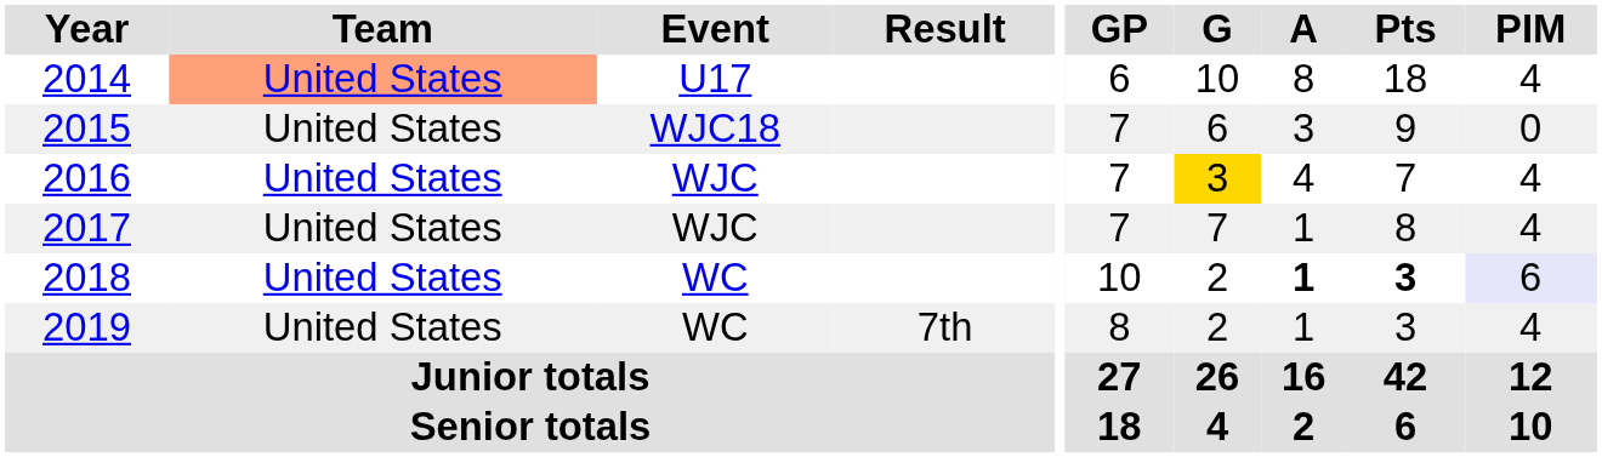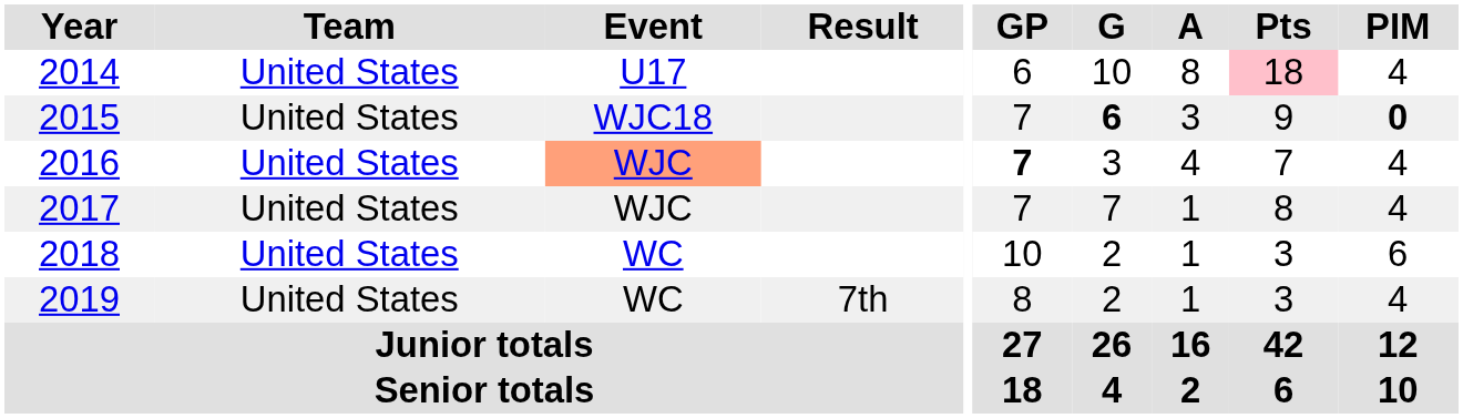2014 | Team: lightsalmon background -> no background
2014 | Pts: no background -> pink background
2015 | G: normal -> bold
2015 | PIM: normal -> bold
2016 | Event: no background -> lightsalmon background
2016 | GP: normal -> bold
2016 | G: gold background -> no background
2018 | A: bold -> normal
2018 | Pts: bold -> normal
2018 | PIM: lavender background -> no background
